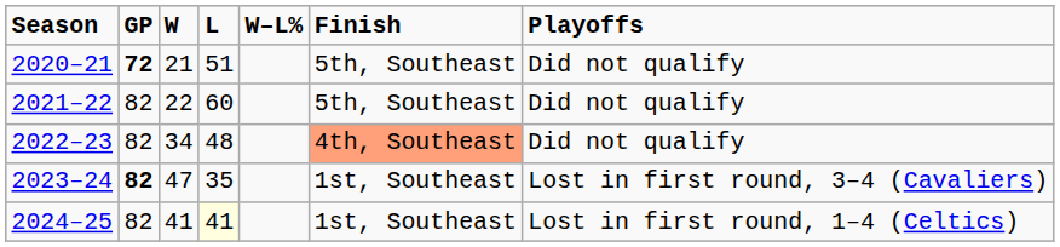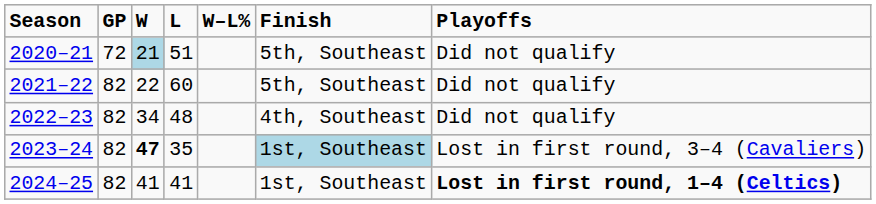2020–21 | column 2: bold -> normal
2020–21 | column 3: no background -> lightblue background
2022–23 | column 6: lightsalmon background -> no background
2023–24 | column 2: bold -> normal
2023–24 | column 3: normal -> bold
2023–24 | column 6: no background -> lightblue background
2024–25 | column 4: lightyellow background -> no background
2024–25 | column 7: normal -> bold
